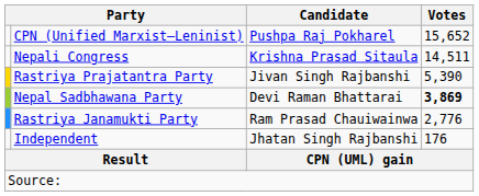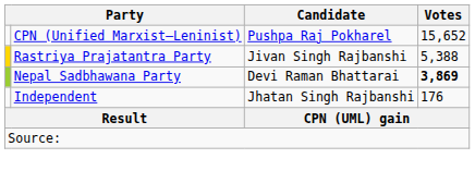- row: Nepali Congress | Krishna Prasad Sitaula | 14,511
Rastriya Prajatantra Party | Votes: 5,390 -> 5,388
- row: Rastriya Janamukti Party | Ram Prasad Chauiwainwa | 2,776
